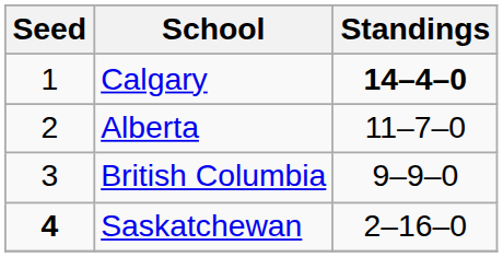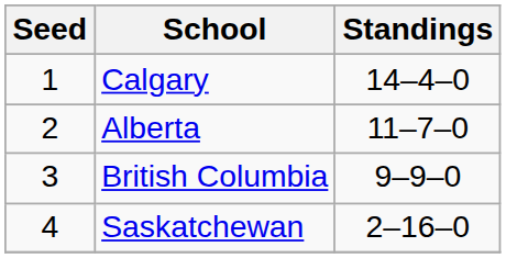Calgary | Standings: bold -> normal
Saskatchewan | Seed: bold -> normal
